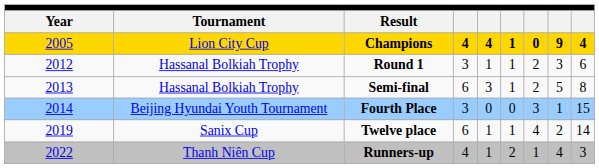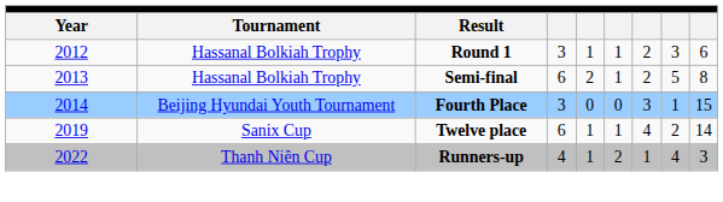- row: 2005 | Lion City Cup | Champions | 4 | 4 | 1 | 0 | 9 | 4
Semi-final | column 5: 3 -> 2
